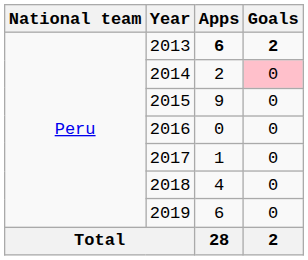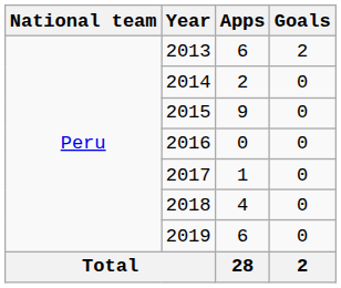2013 | Apps: bold -> normal
2013 | Goals: bold -> normal
2014 | Goals: pink background -> no background
